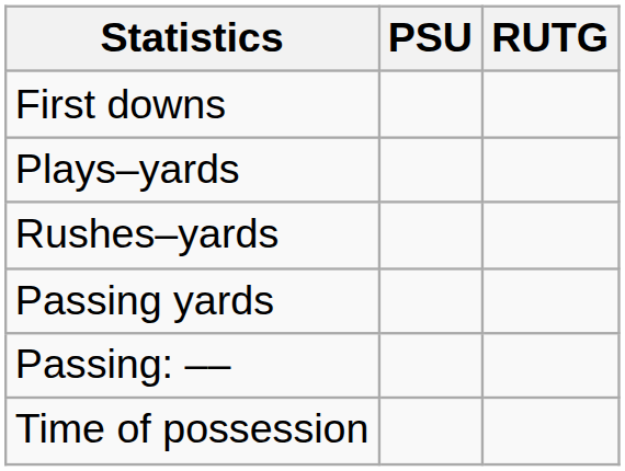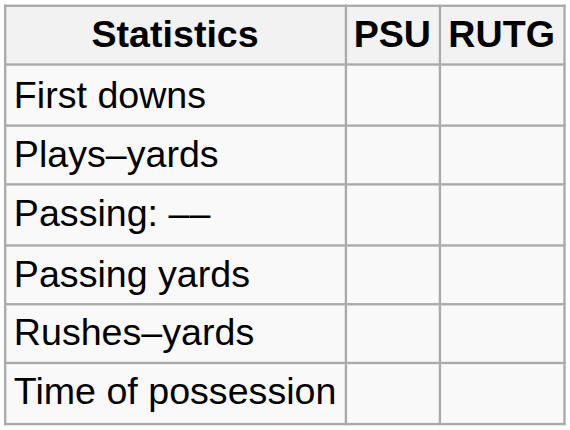rows swapped: Rushes–yards <-> Passing: ––
